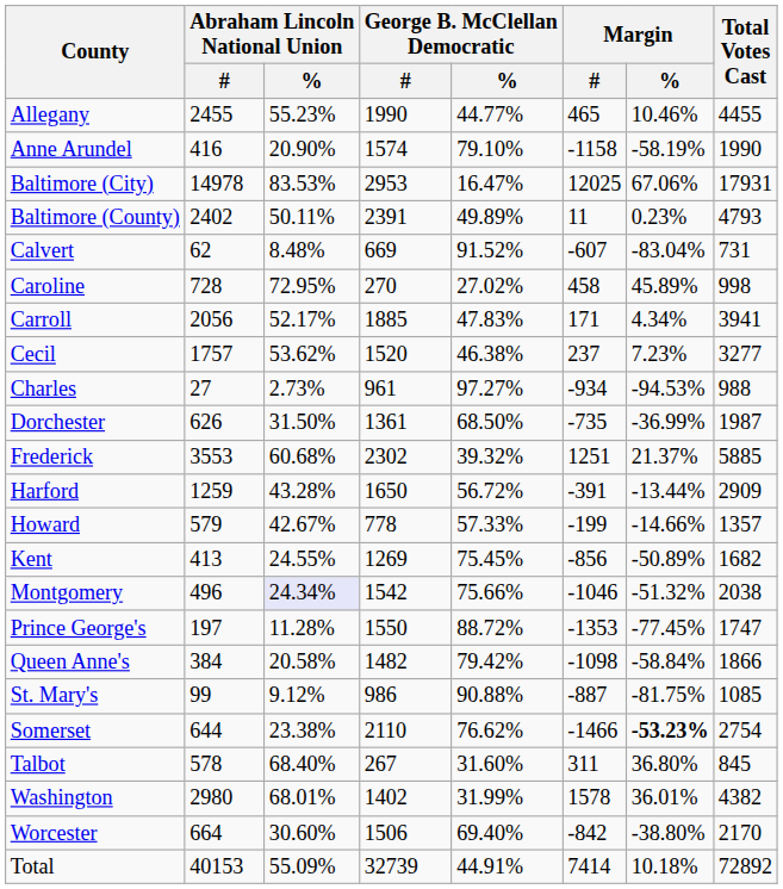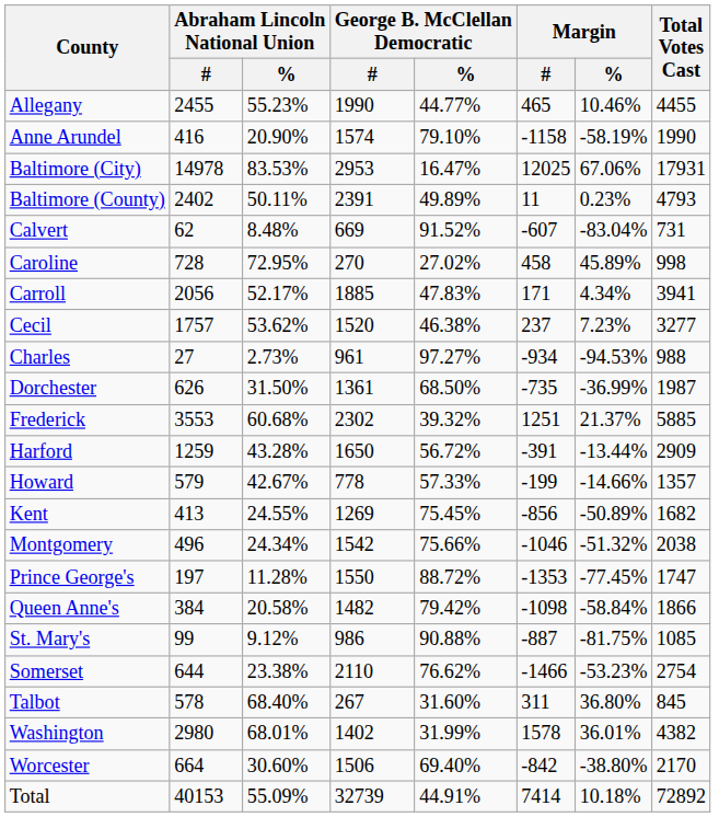Montgomery | Abraham Lincoln National Union / %: lavender background -> no background
Somerset | Margin / %: bold -> normal
